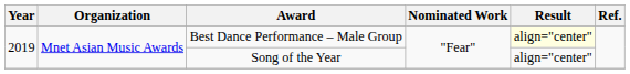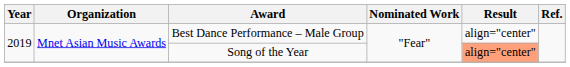Best Dance Performance – Male Group | Result: lightyellow background -> no background
Song of the Year | Result: no background -> lightsalmon background
